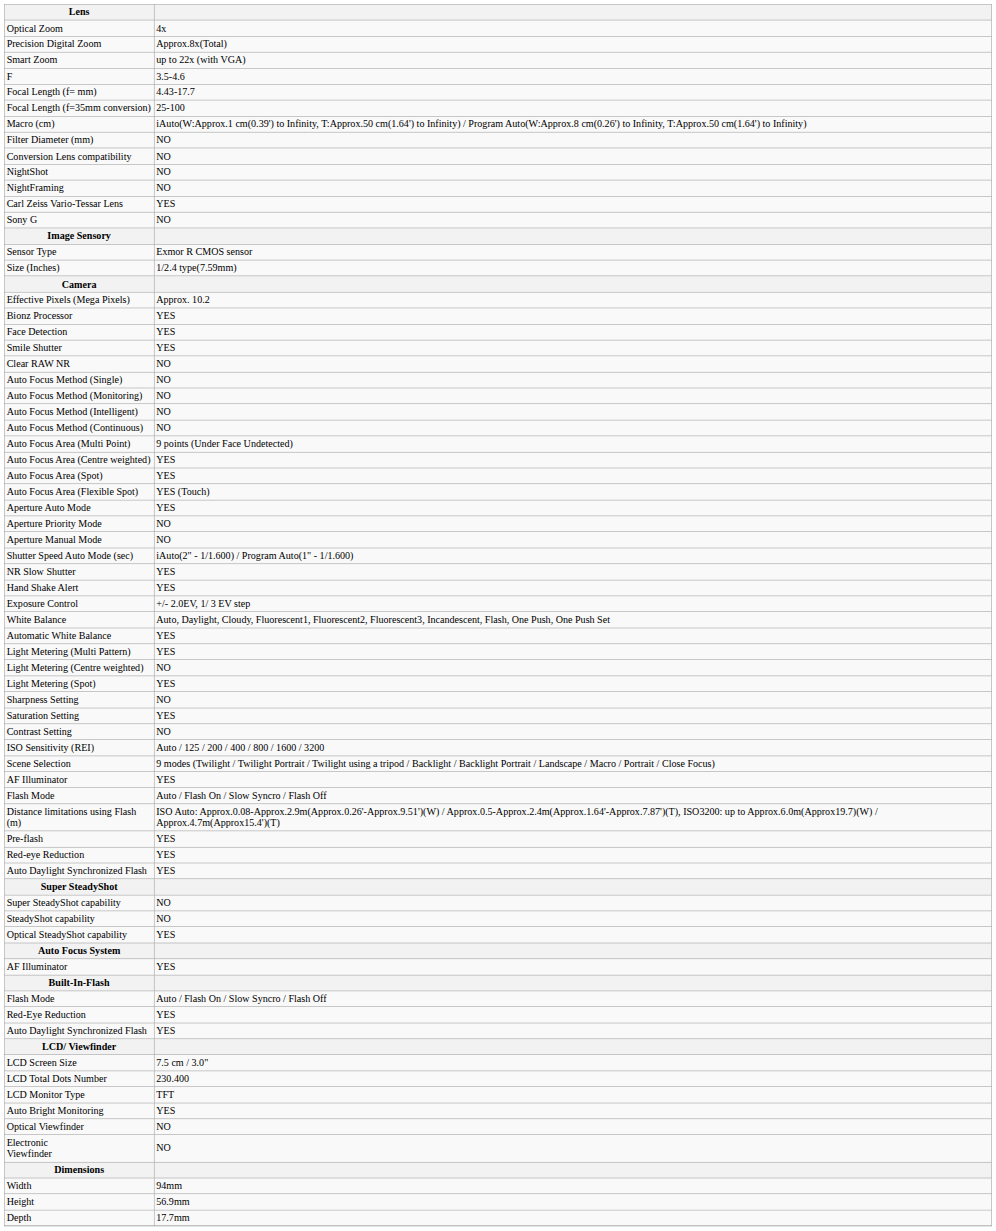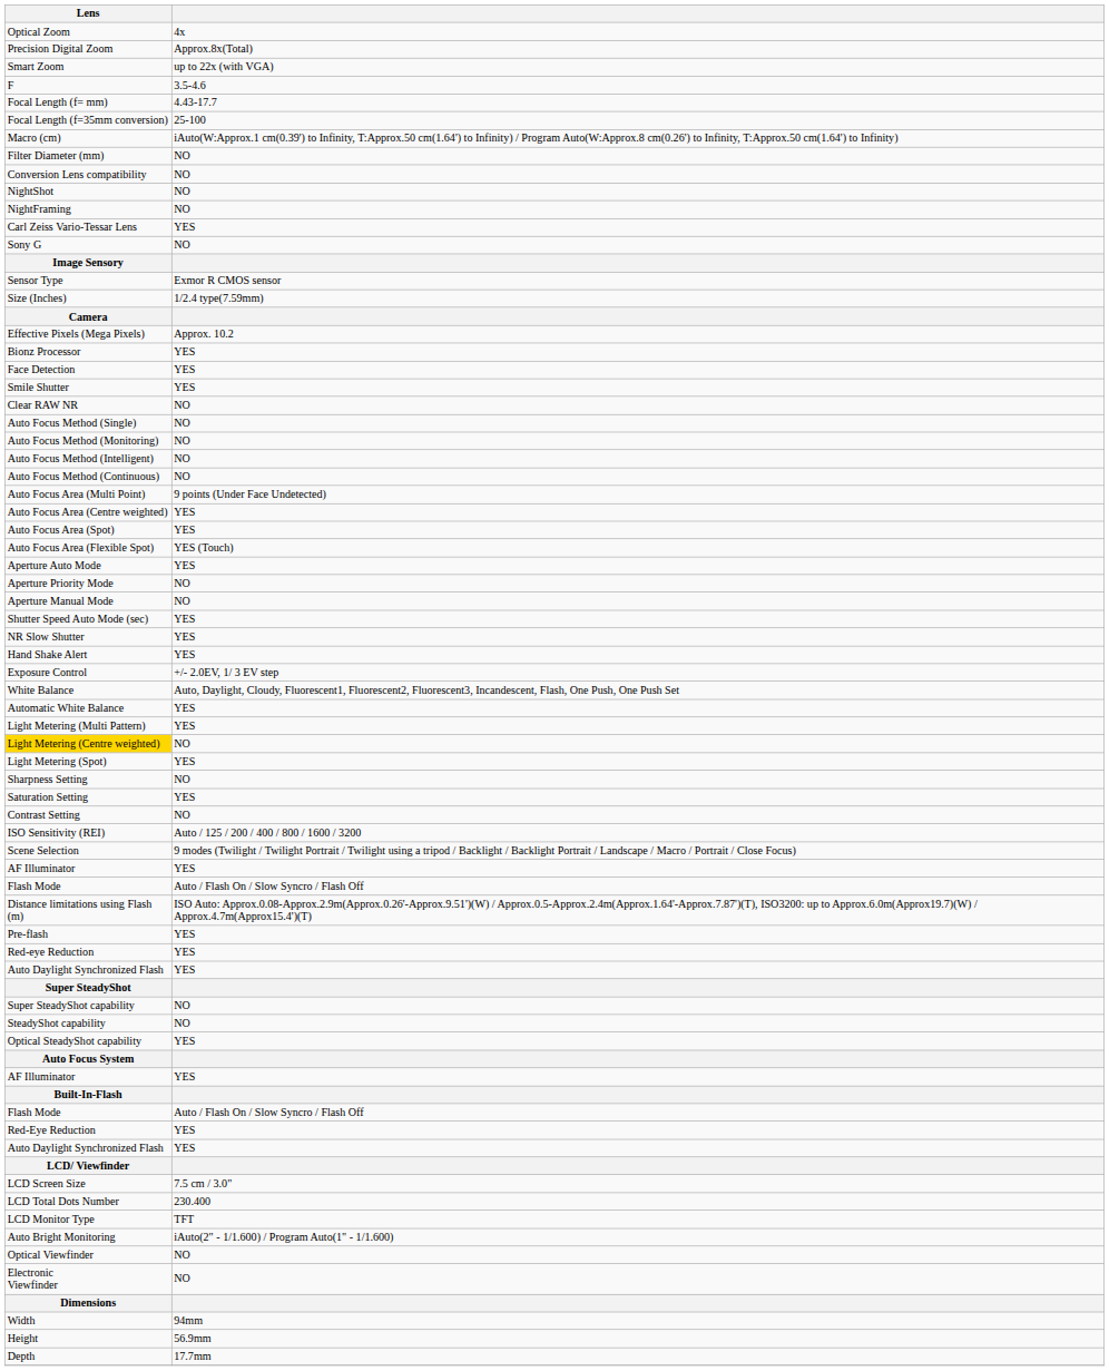row 35 | column 2: iAuto(2" - 1/1.600) / Program Auto(1" - 1/1.600) -> YES
row 42 | Lens: no background -> gold background
row 69 | column 2: YES -> iAuto(2" - 1/1.600) / Program Auto(1" - 1/1.600)
